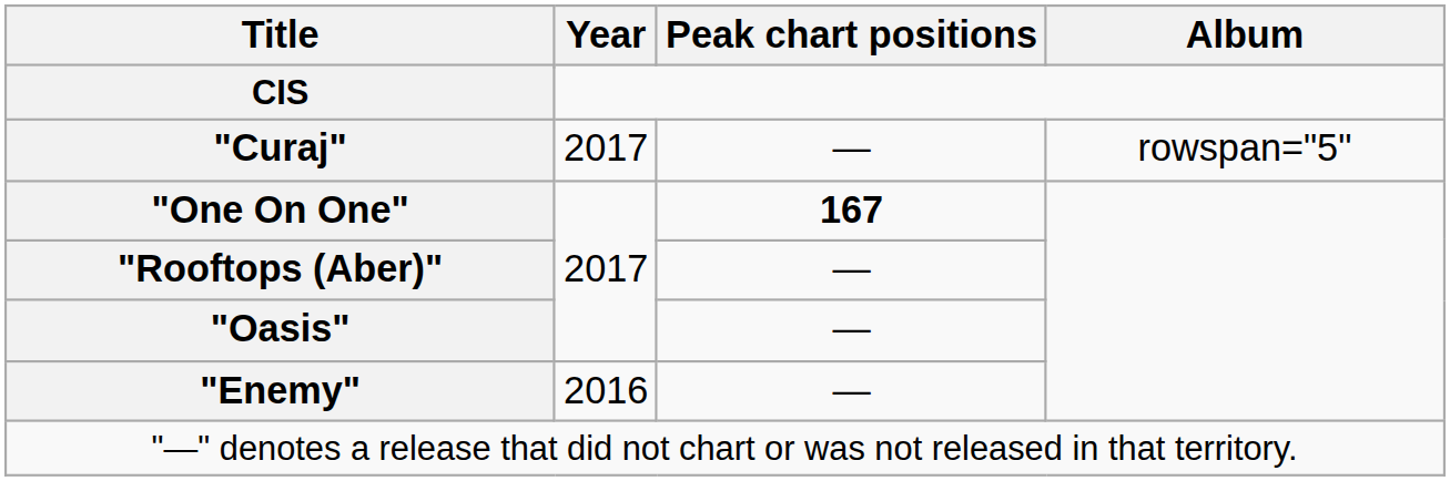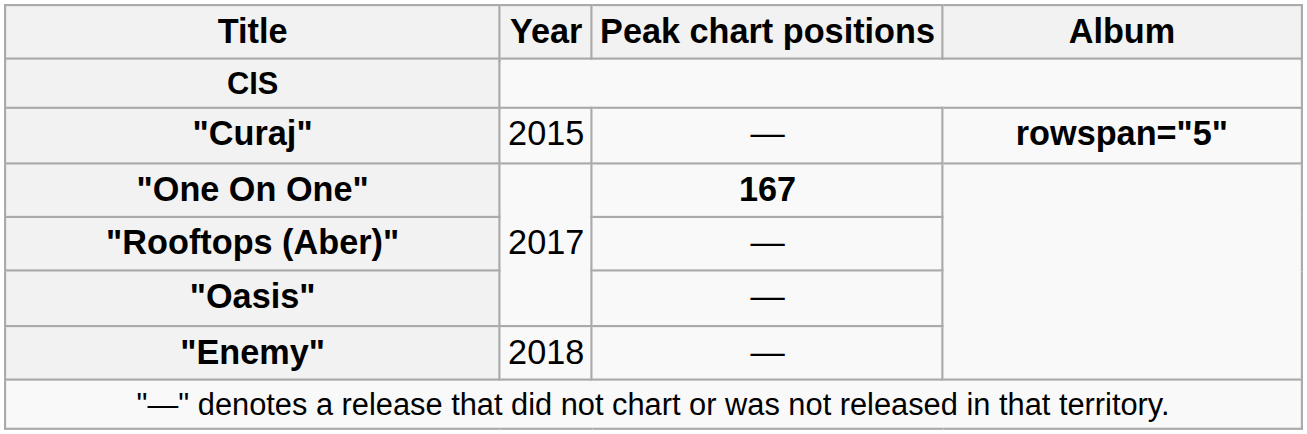"Curaj" | Year: 2017 -> 2015
"Curaj" | Album: normal -> bold
"Enemy" | Year: 2016 -> 2018
